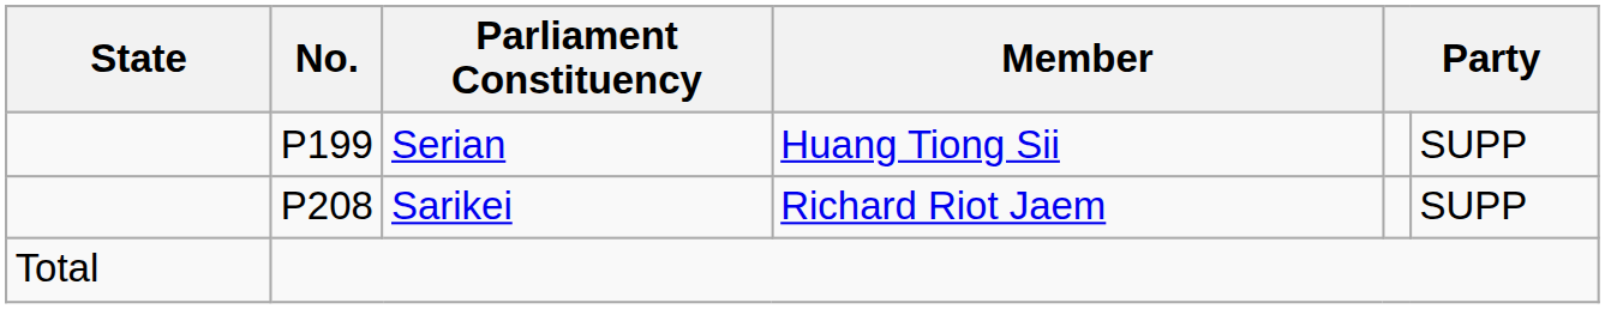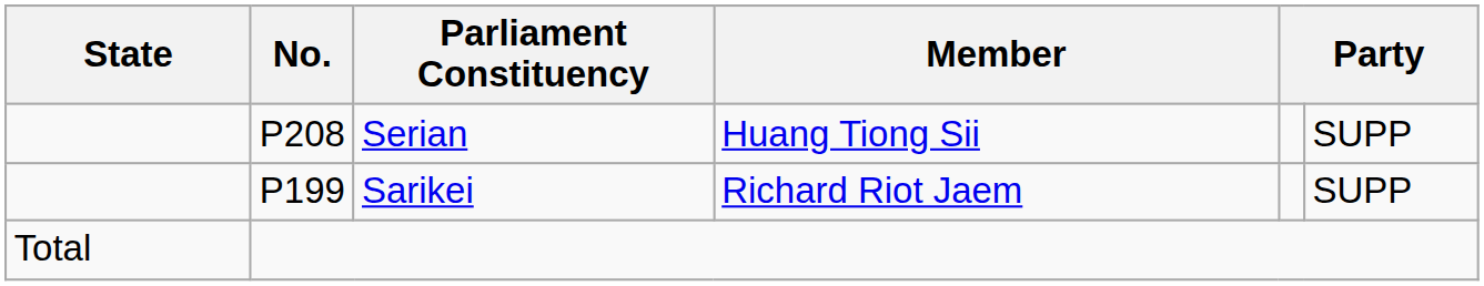Serian | No.: P199 -> P208
Sarikei | No.: P208 -> P199
